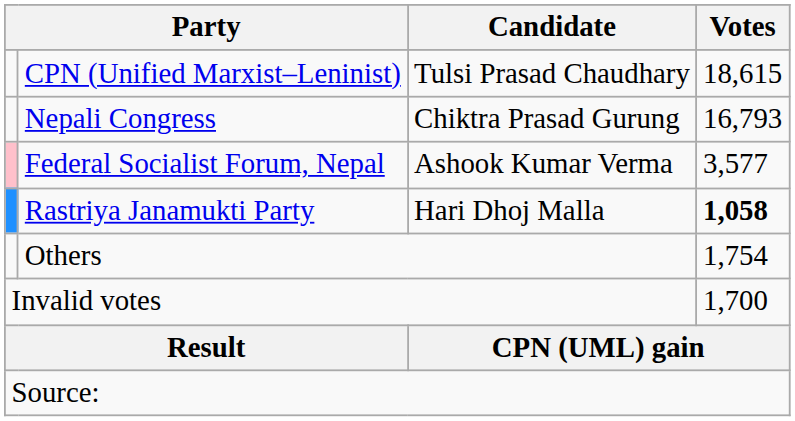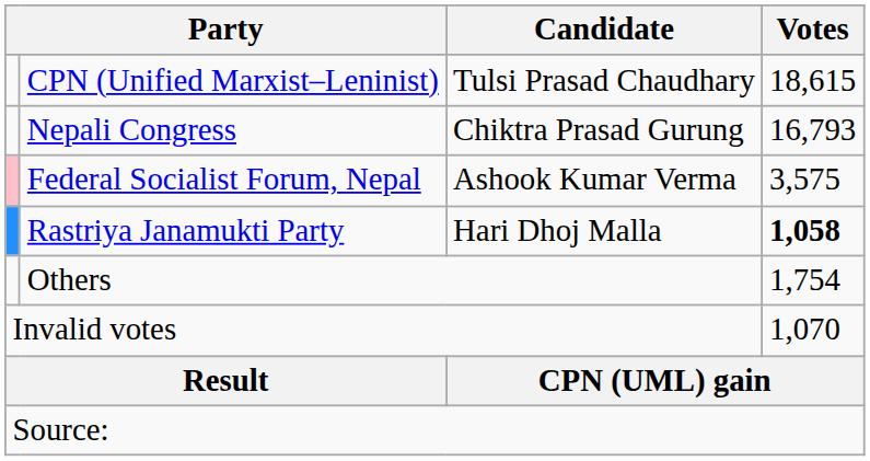Federal Socialist Forum, Nepal | Votes: 3,577 -> 3,575
Invalid votes | Votes: 1,700 -> 1,070
